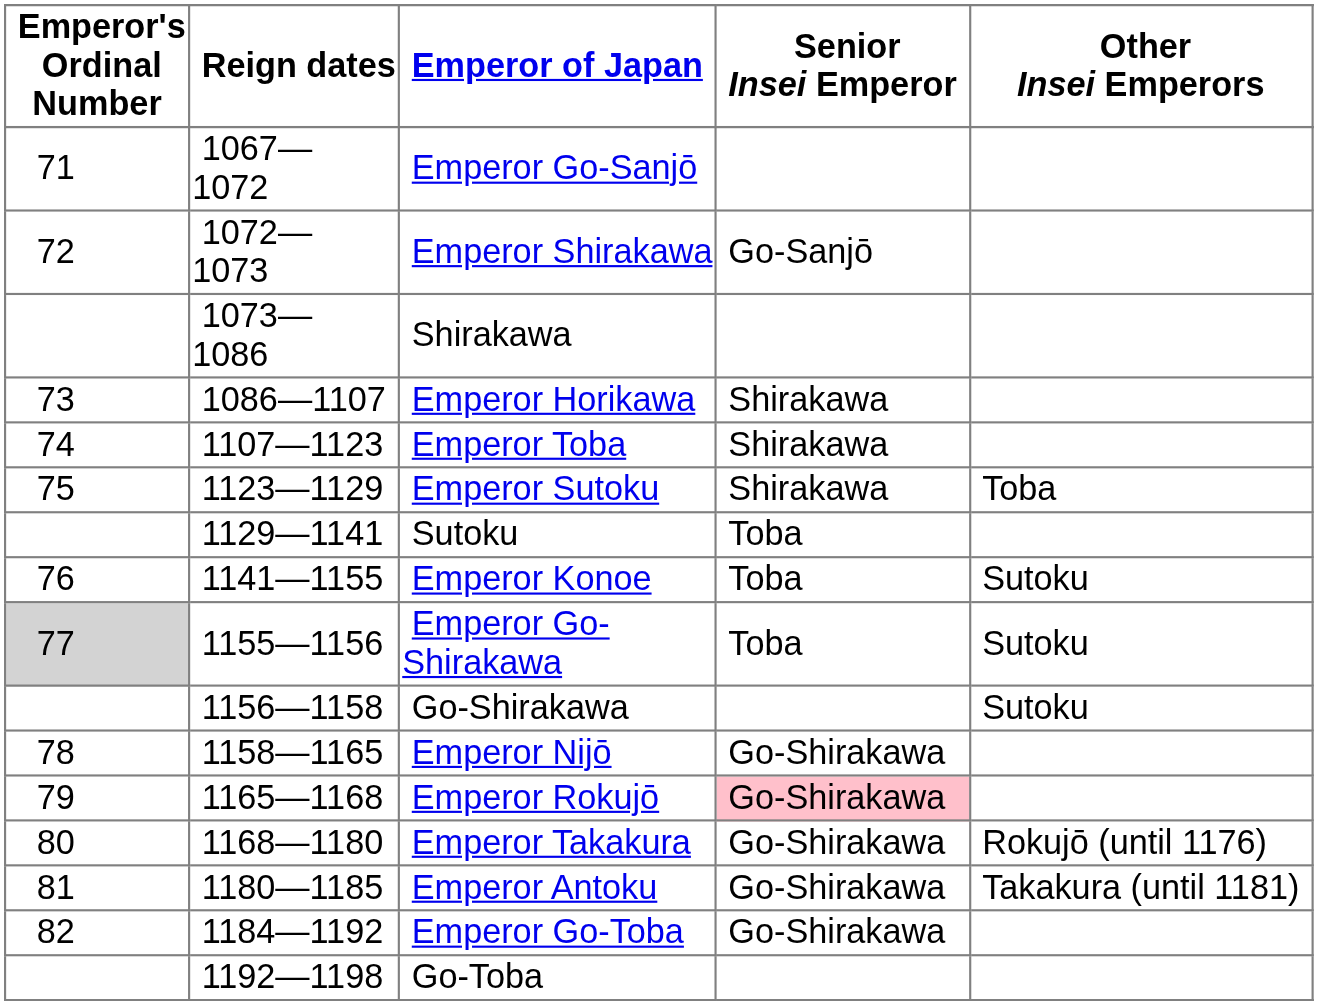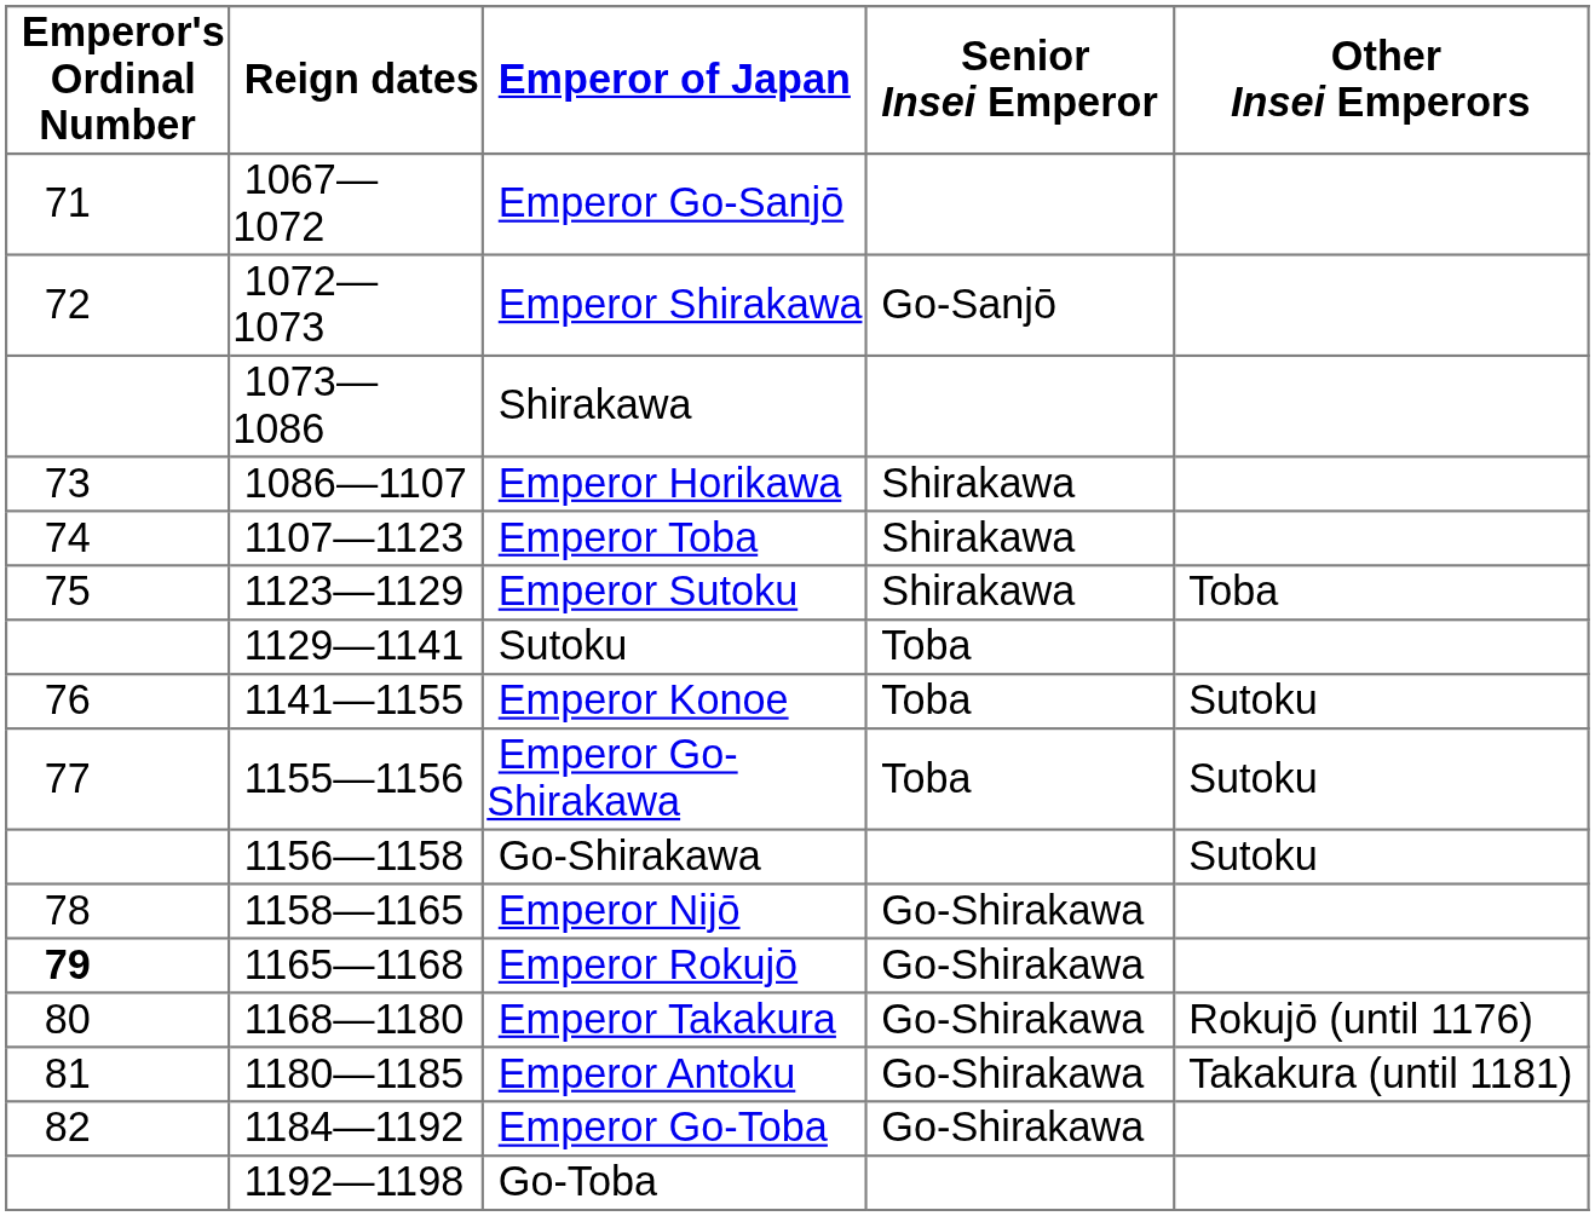Emperor Go-Shirakawa | Emperor's Ordinal Number: lightgrey background -> no background
Emperor Rokujō | Emperor's Ordinal Number: normal -> bold
Emperor Rokujō | Senior Insei Emperor: pink background -> no background
